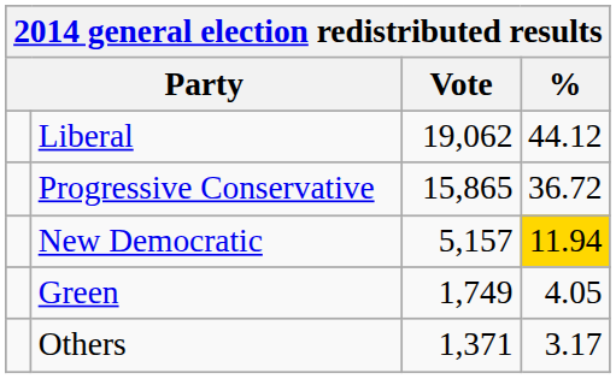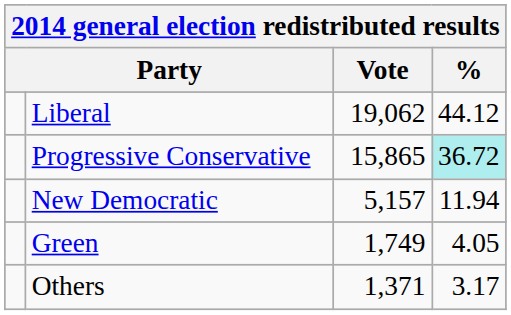Progressive Conservative | %: no background -> paleturquoise background
New Democratic | %: gold background -> no background
